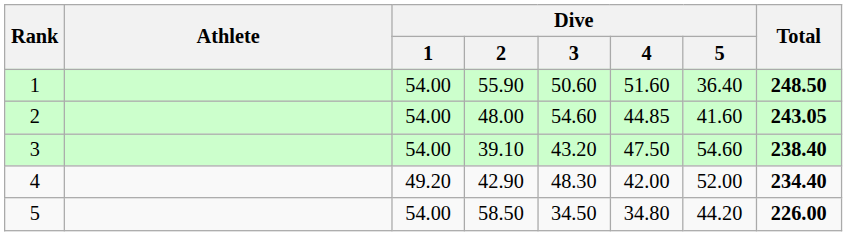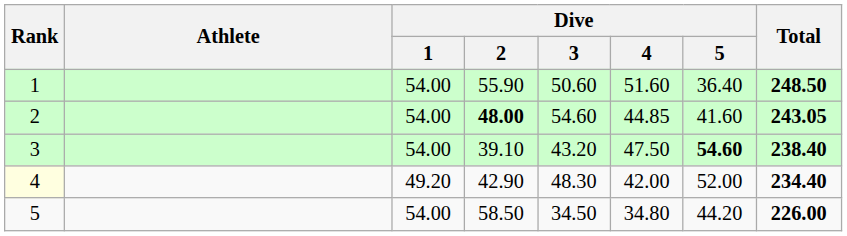row 4 | Dive / 2: normal -> bold
row 5 | Dive / 5: normal -> bold
row 6 | Rank: no background -> lightyellow background
